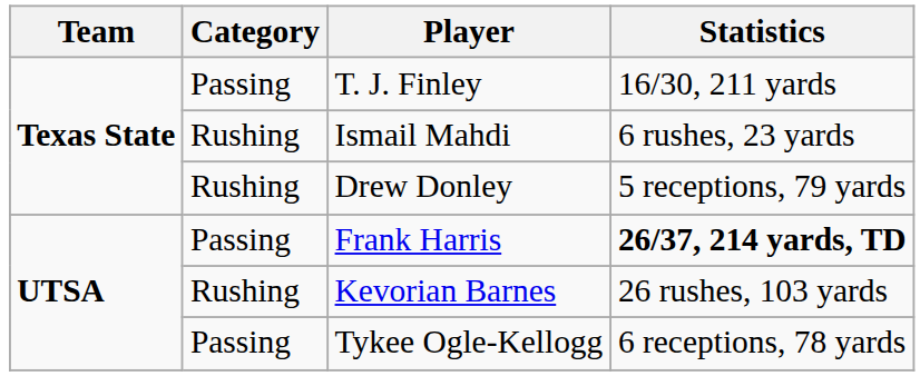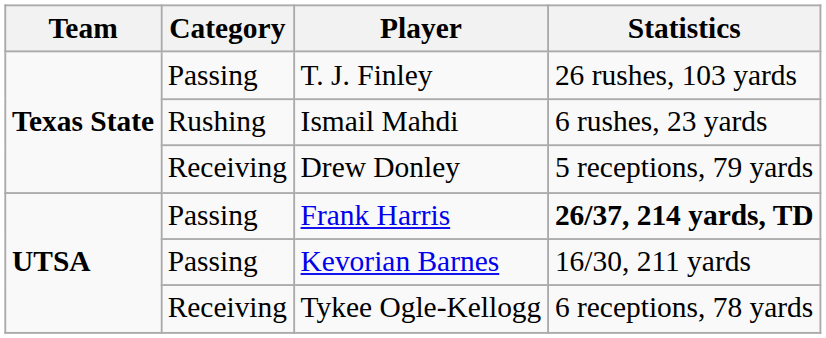T. J. Finley | Statistics: 16/30, 211 yards -> 26 rushes, 103 yards
Drew Donley | Category: Rushing -> Receiving
Kevorian Barnes | Category: Rushing -> Passing
Kevorian Barnes | Statistics: 26 rushes, 103 yards -> 16/30, 211 yards
Tykee Ogle-Kellogg | Category: Passing -> Receiving
